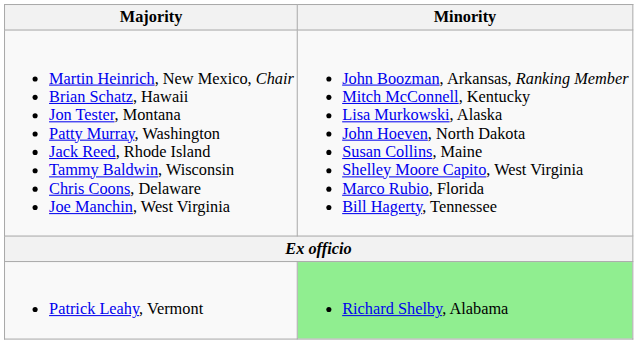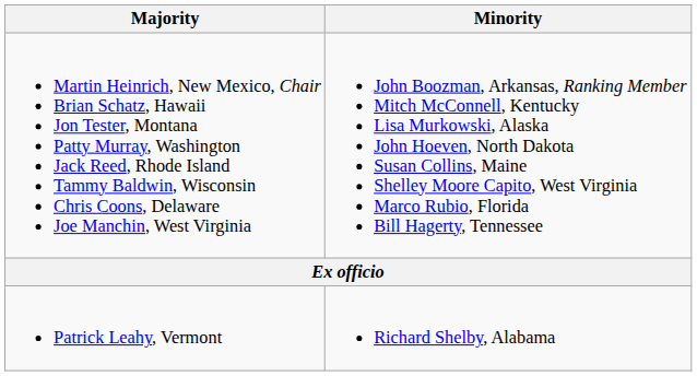Patrick Leahy, Vermont | Minority: lightgreen background -> no background
